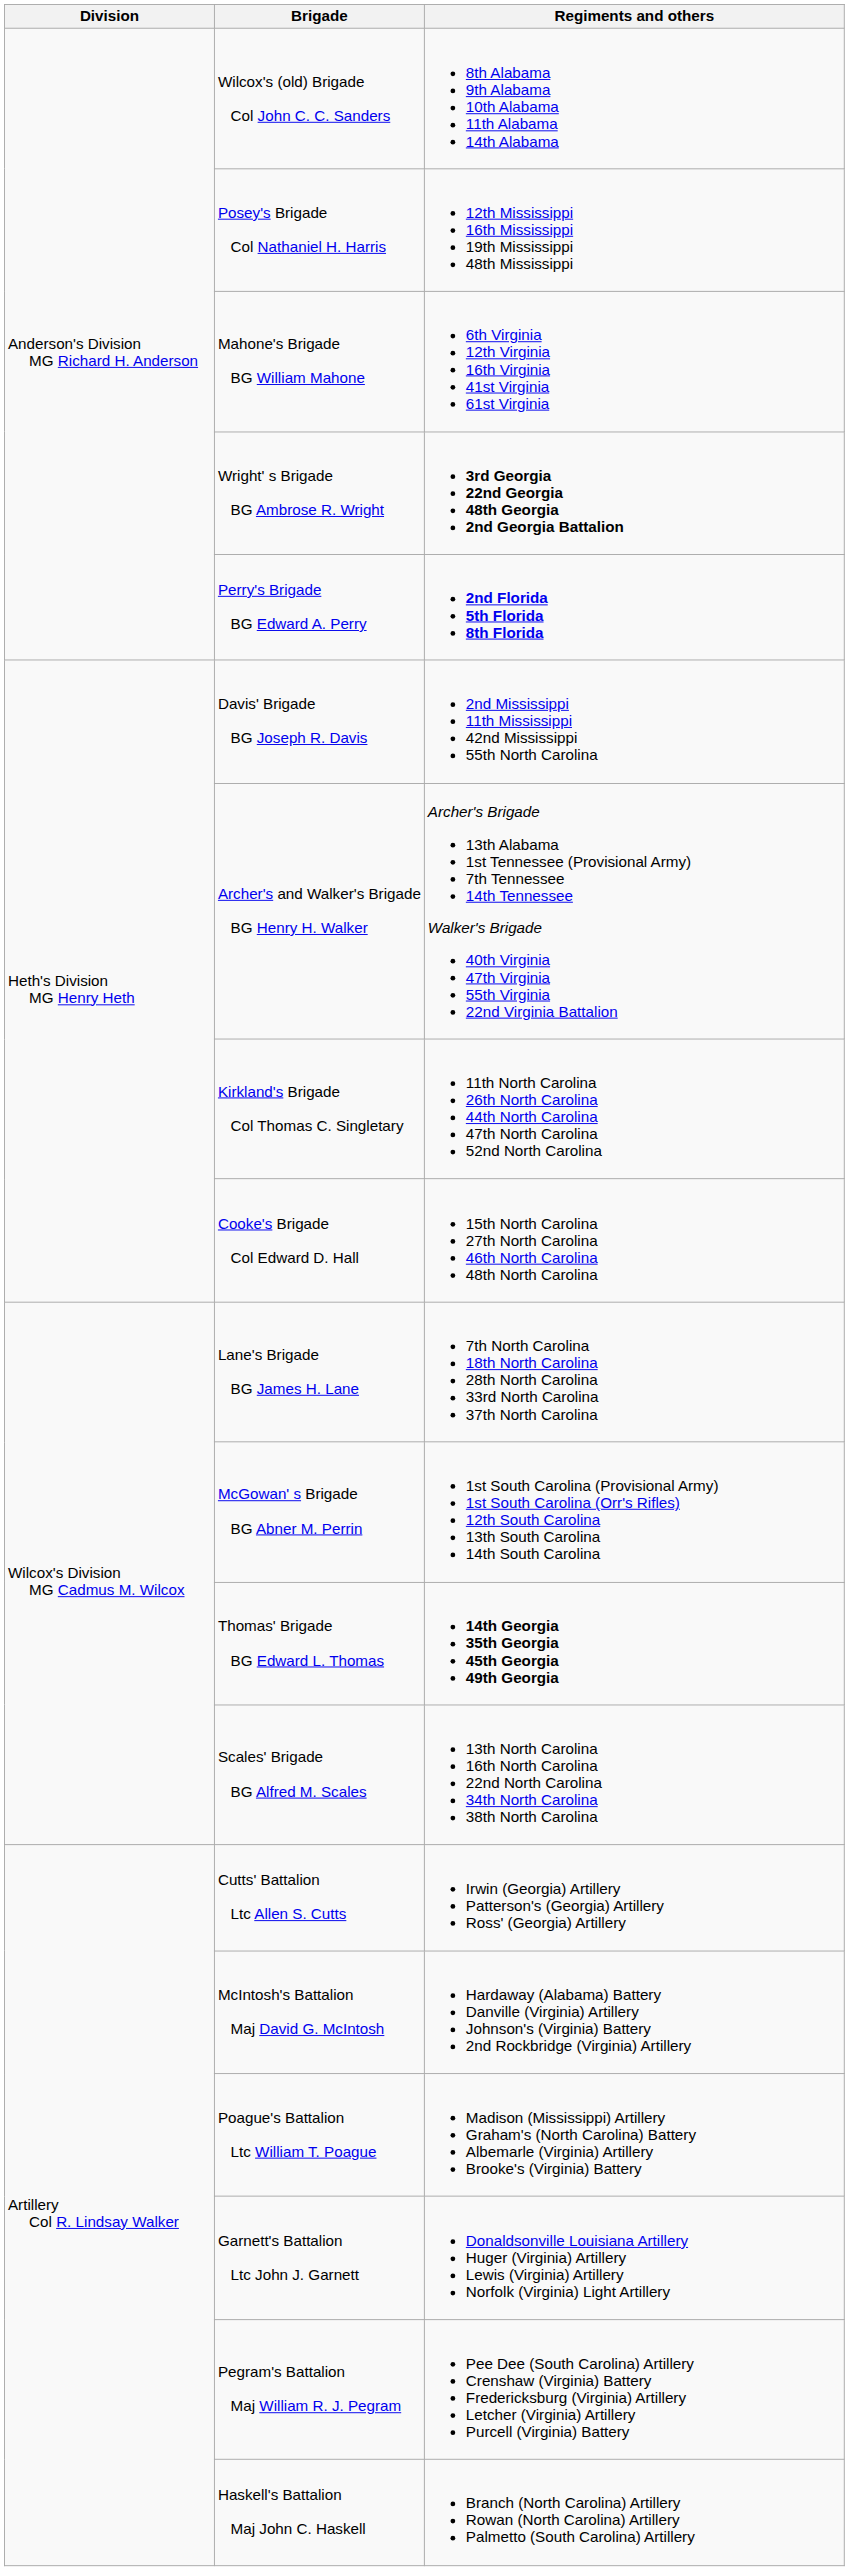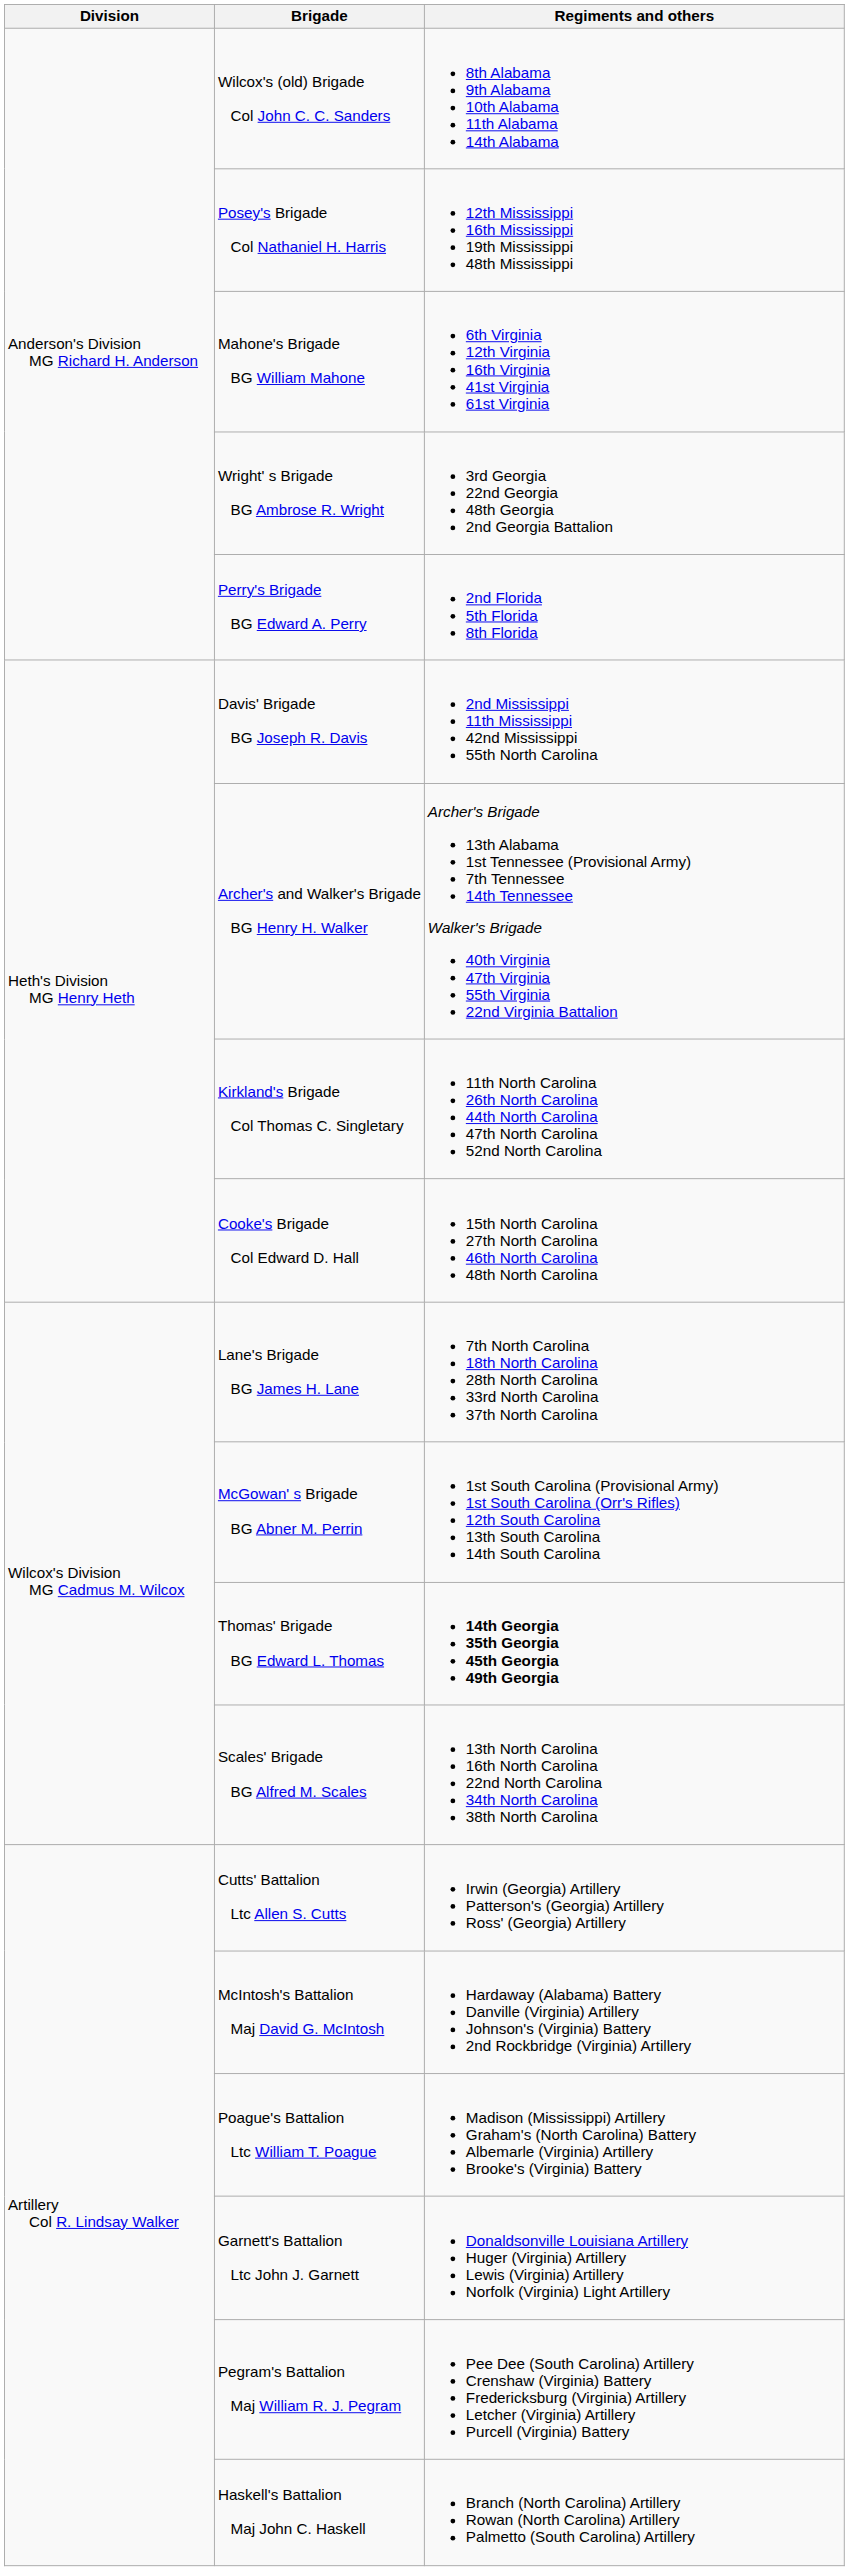Wright' s Brigade BG Ambrose R. Wright | Regiments and others: bold -> normal
Perry's Brigade BG Edward A. Perry | Regiments and others: bold -> normal
